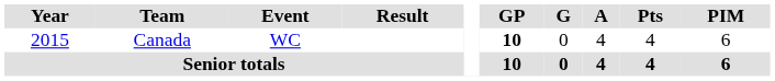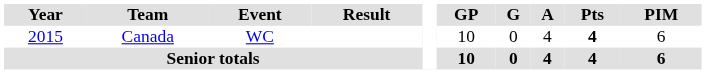Canada | GP: bold -> normal
Canada | Pts: normal -> bold
